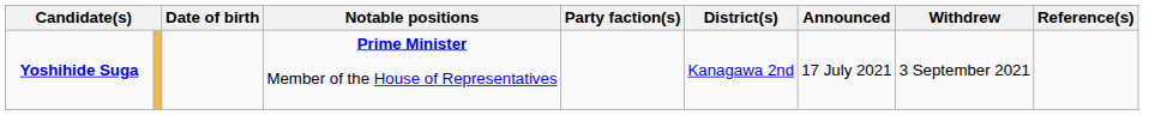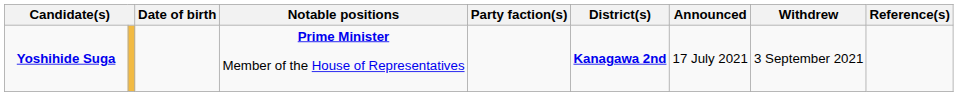Yoshihide Suga | District(s): normal -> bold
